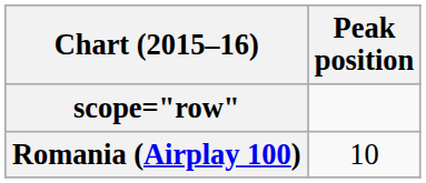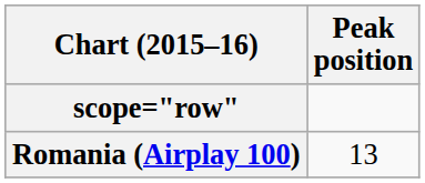Romania (Airplay 100) | Peak position: 10 -> 13
